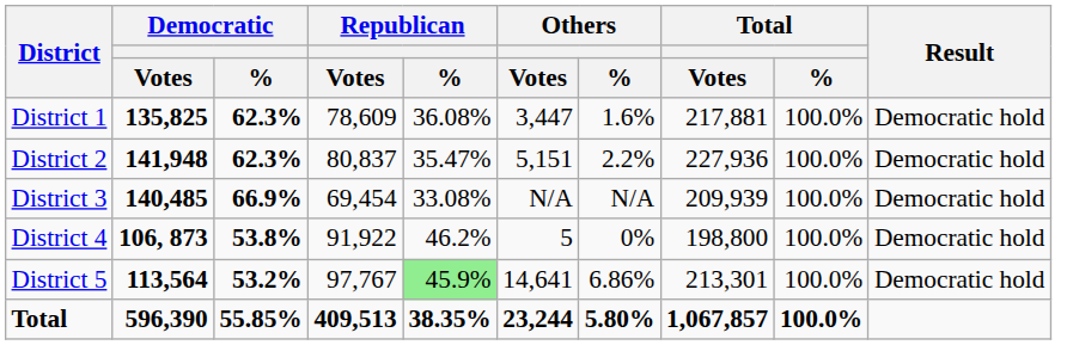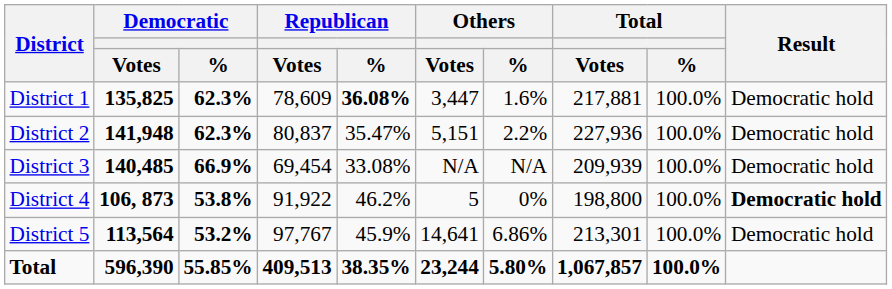District 1 | Republican / %: normal -> bold
District 4 | Result: normal -> bold
District 5 | Republican / %: lightgreen background -> no background
